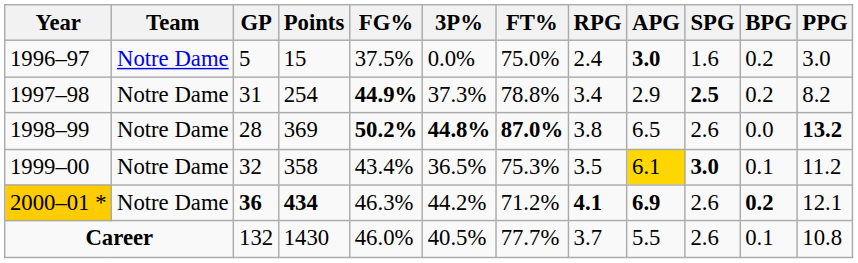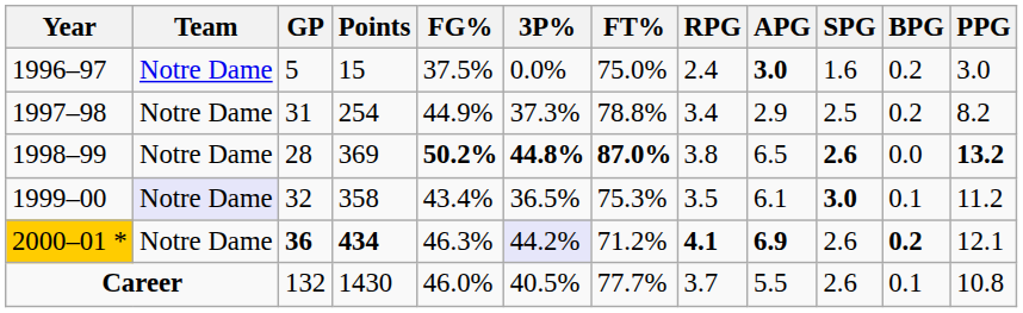1997–98 | FG%: bold -> normal
1997–98 | SPG: bold -> normal
1998–99 | SPG: normal -> bold
1999–00 | Team: no background -> lavender background
1999–00 | APG: gold background -> no background
2000–01 * | 3P%: no background -> lavender background
